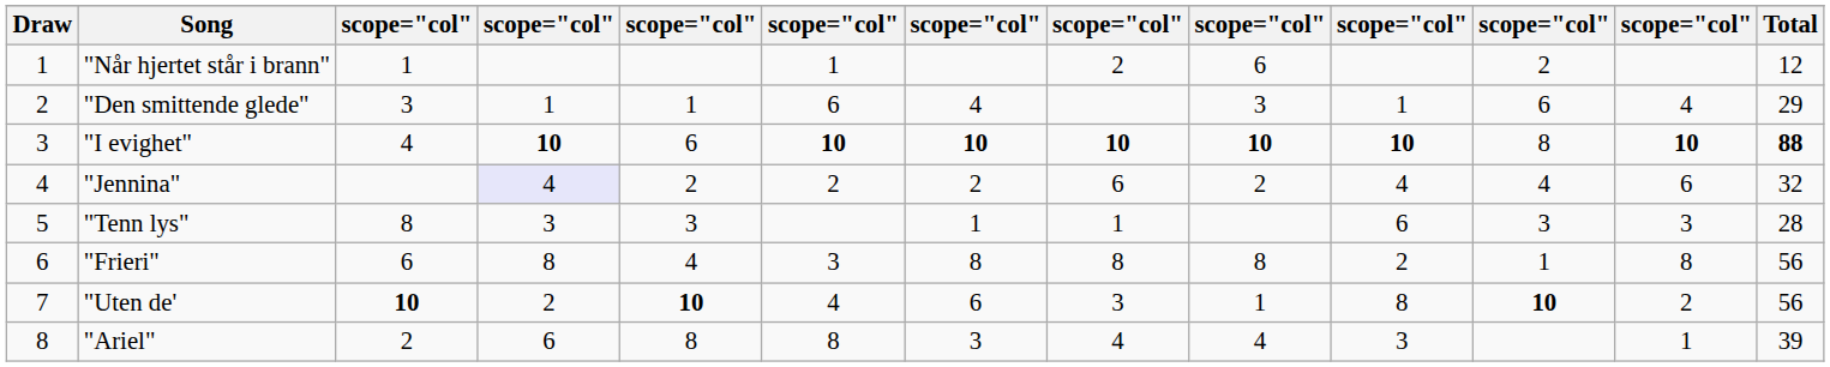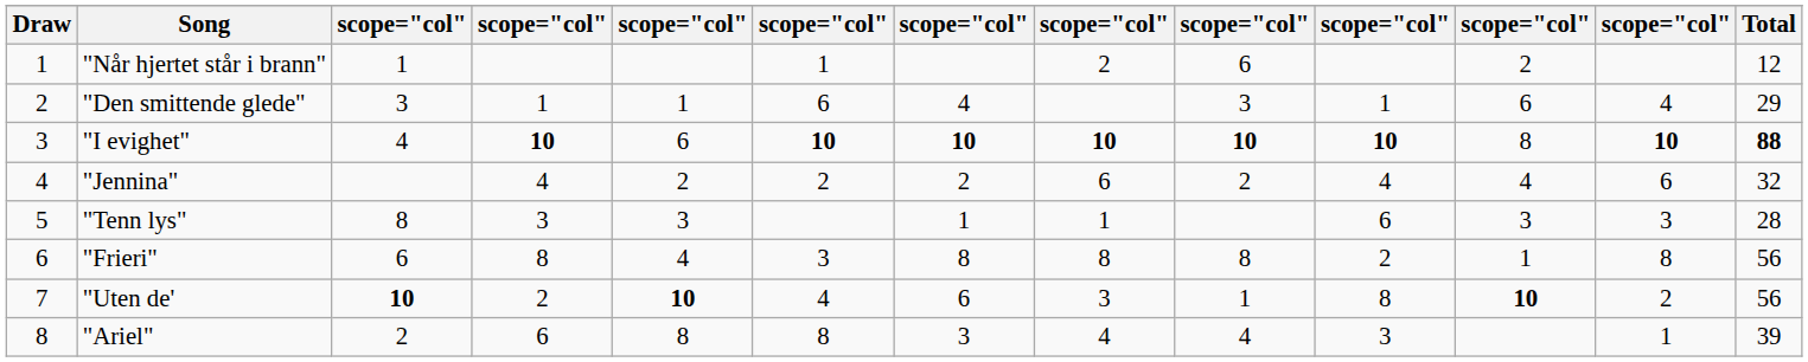"Jennina" | column 4: lavender background -> no background
